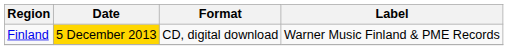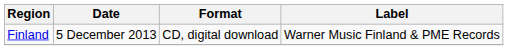Finland | Date: gold background -> no background
